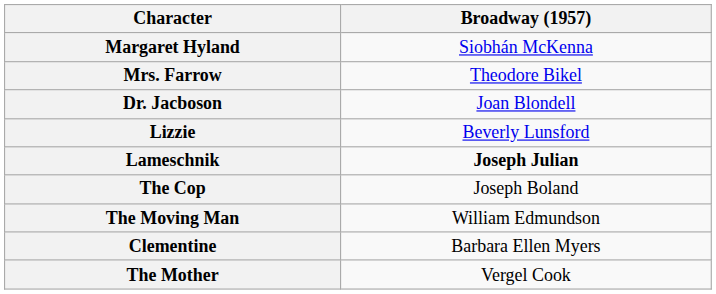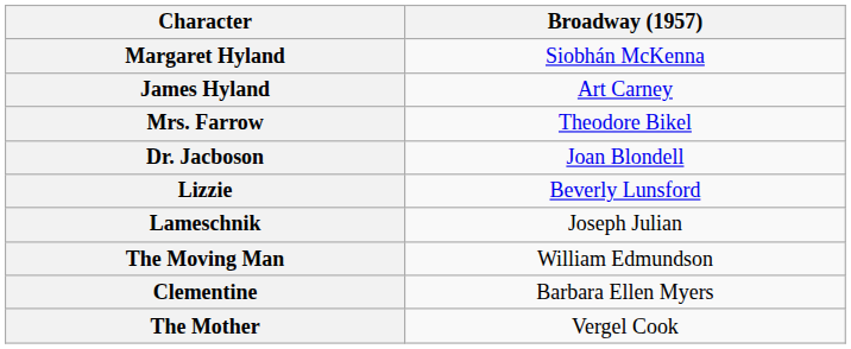+ row: James Hyland | Art Carney
Lameschnik | Broadway (1957): bold -> normal
- row: The Cop | Joseph Boland
